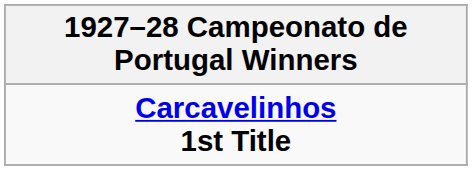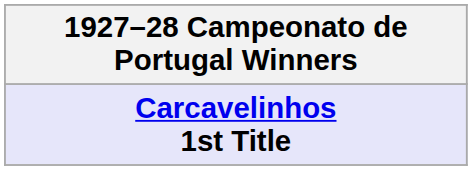row 2 | column 1: no background -> lavender background
